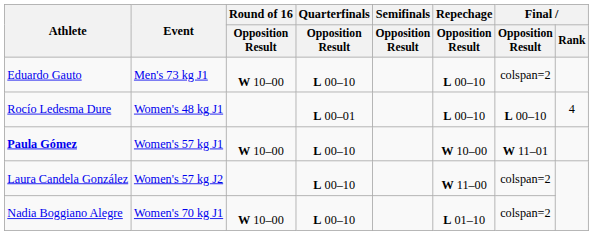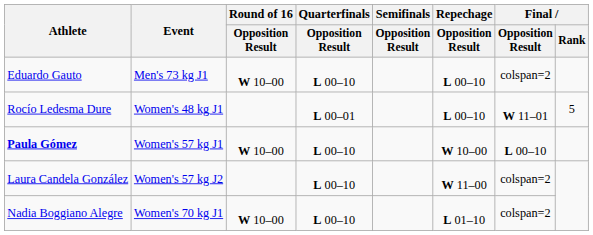Rocío Ledesma Dure | Final / Opposition Result: L 00–10 -> W 11–01
Rocío Ledesma Dure | Final / Rank: 4 -> 5
Paula Gómez | Final / Opposition Result: W 11–01 -> L 00–10
